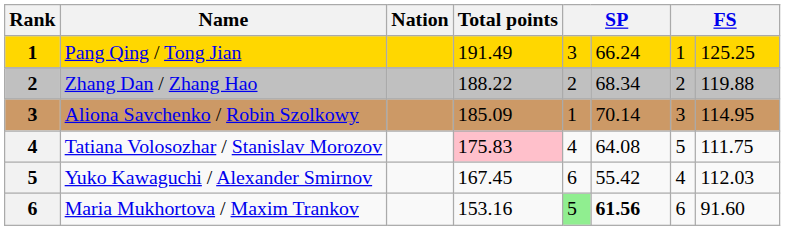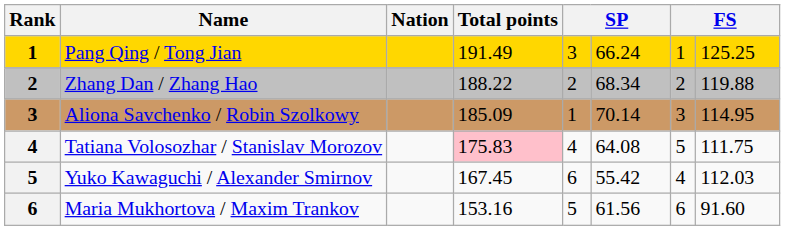Maria Mukhortova / Maxim Trankov | column 5: lightgreen background -> no background
Maria Mukhortova / Maxim Trankov | column 6: bold -> normal
